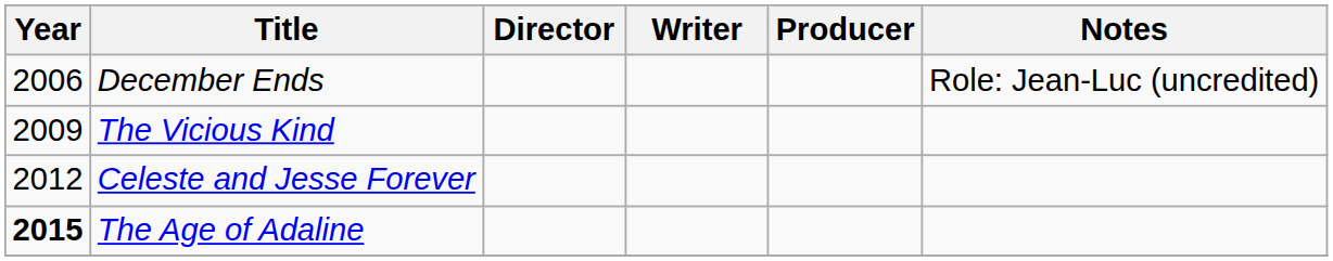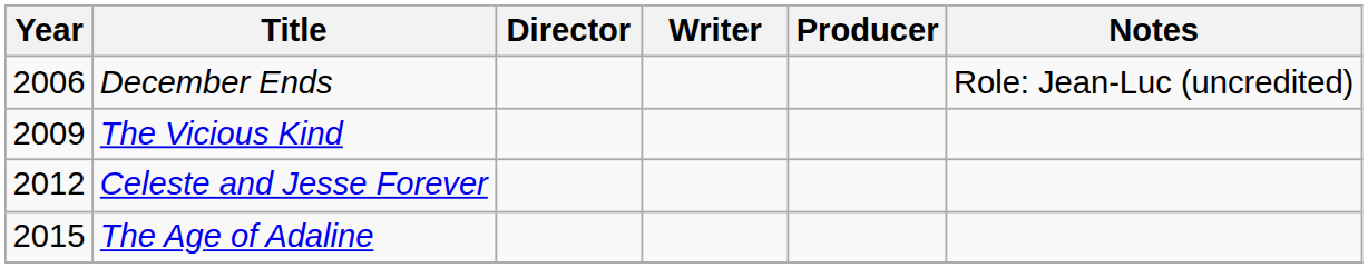The Age of Adaline | Year: bold -> normal
